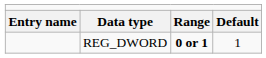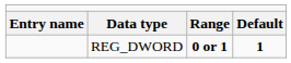REG_DWORD | column 4: normal -> bold
